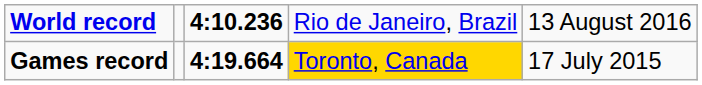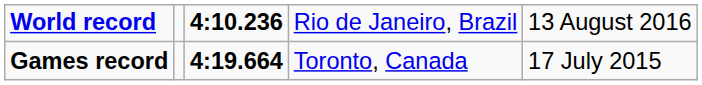Games record | column 4: gold background -> no background
